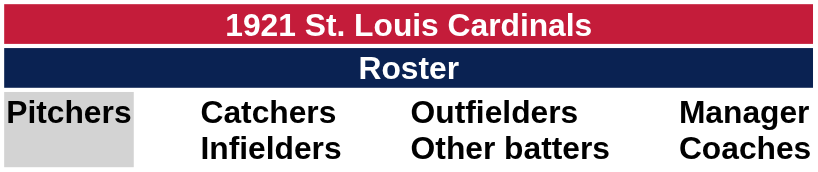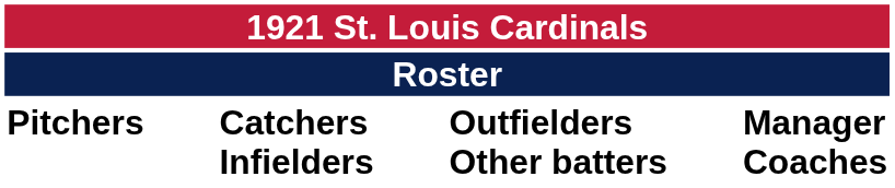Pitchers | column 1: lightgrey background -> no background
